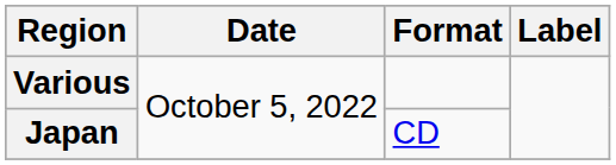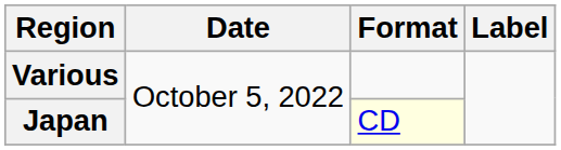Japan | Format: no background -> lightyellow background
